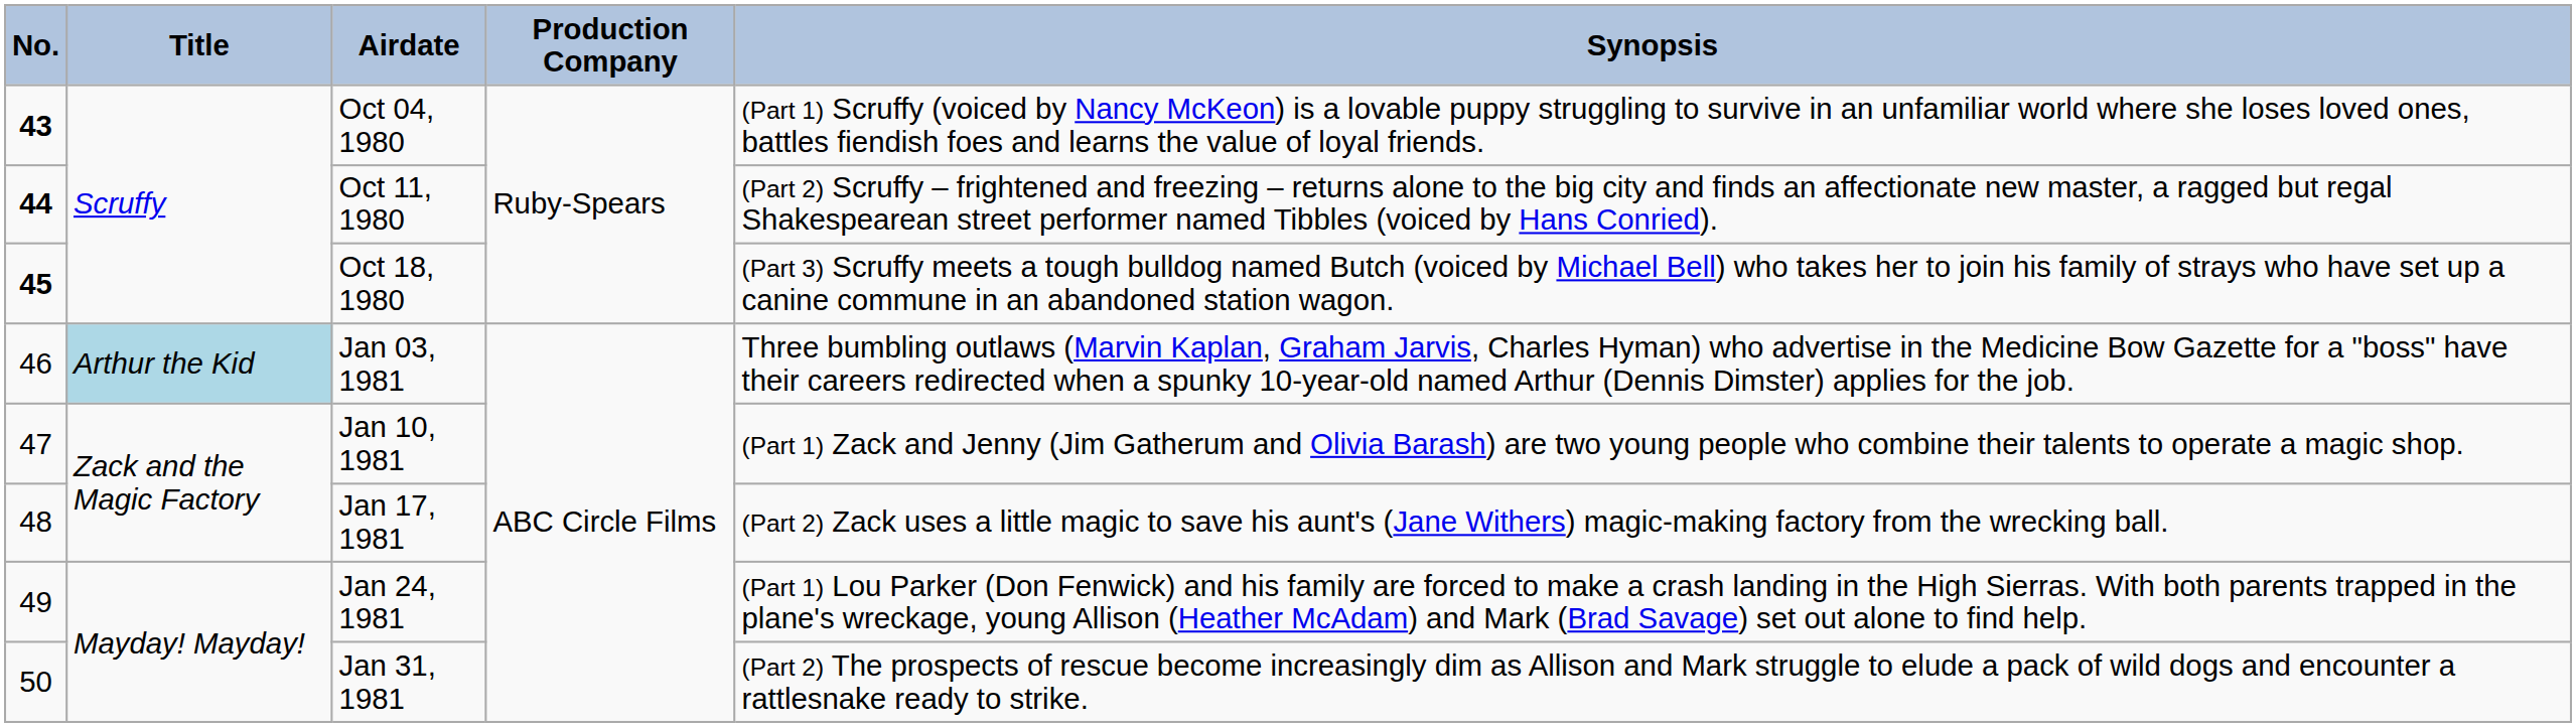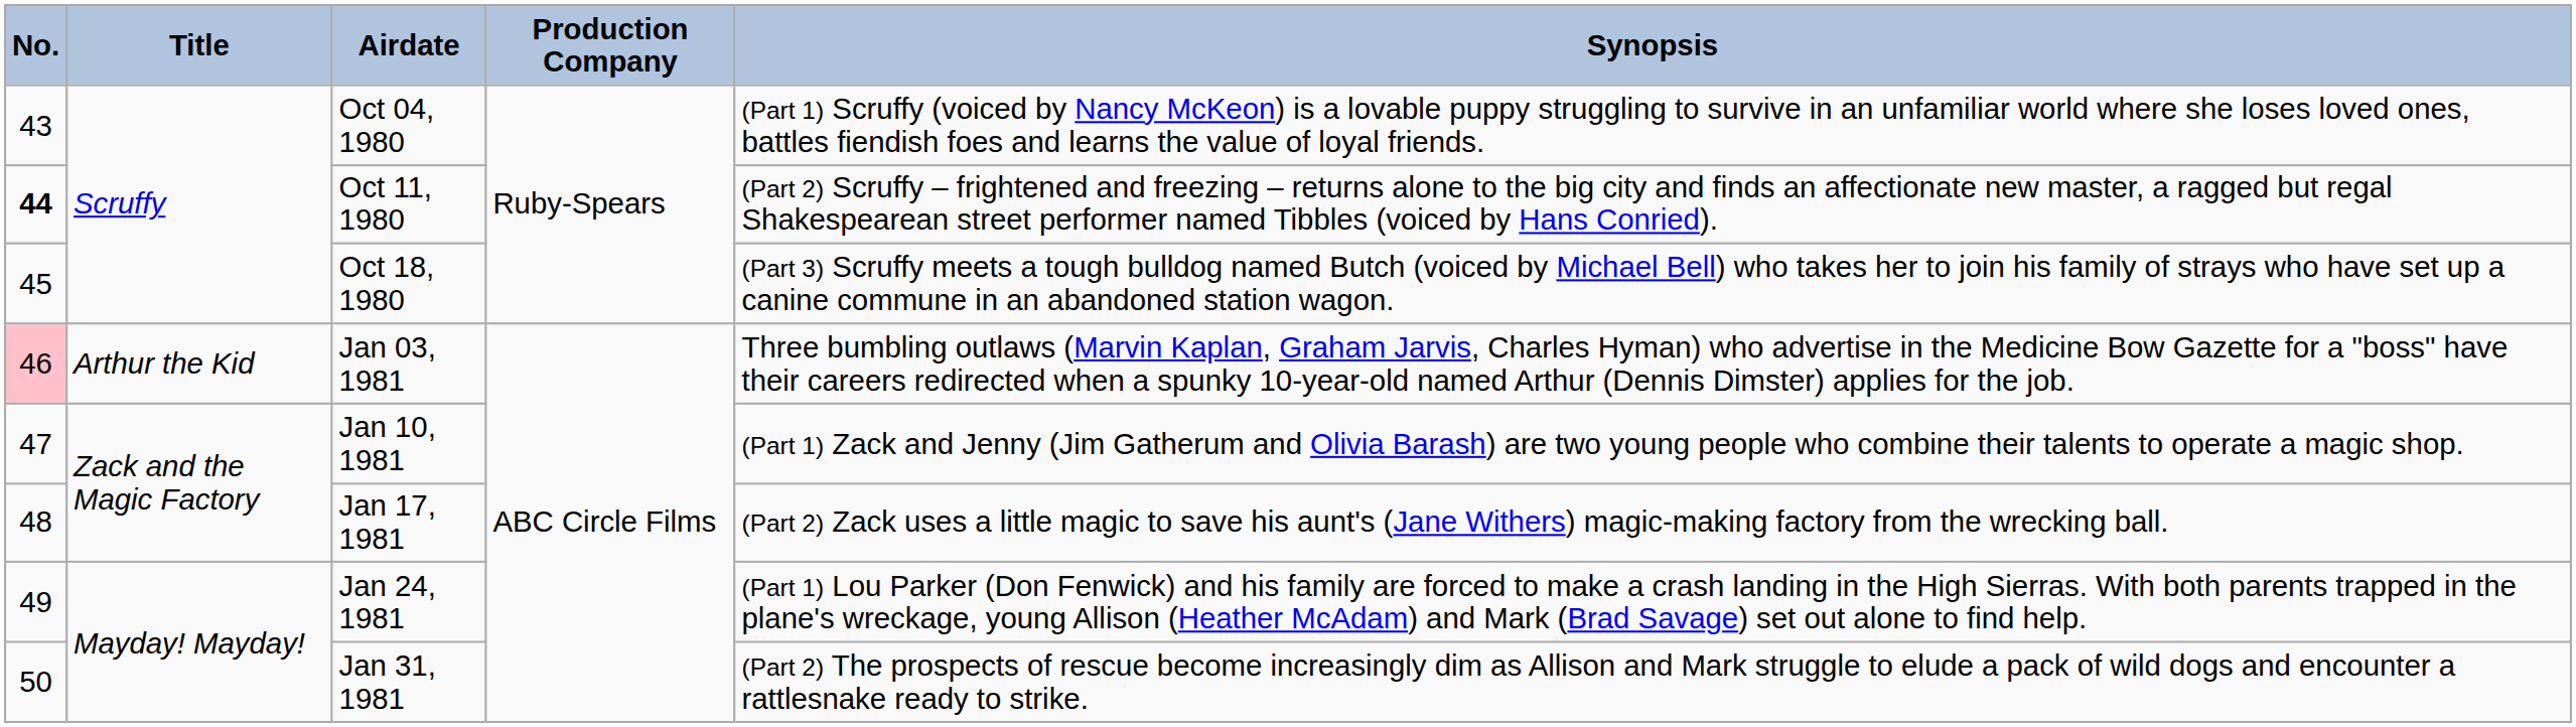Oct 04, 1980 | No.: bold -> normal
Oct 18, 1980 | No.: bold -> normal
Jan 03, 1981 | No.: no background -> pink background
Jan 03, 1981 | Title: lightblue background -> no background
